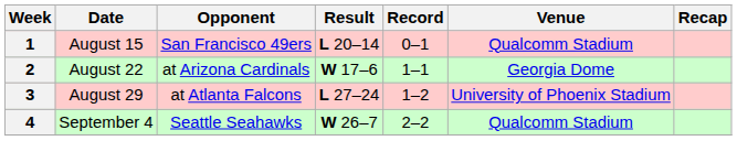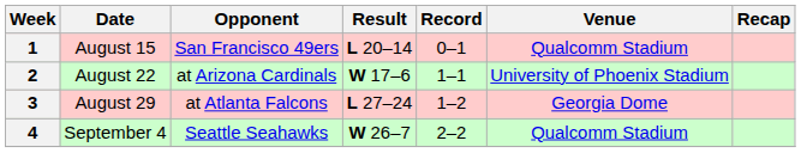2 | Venue: Georgia Dome -> University of Phoenix Stadium
3 | Venue: University of Phoenix Stadium -> Georgia Dome
